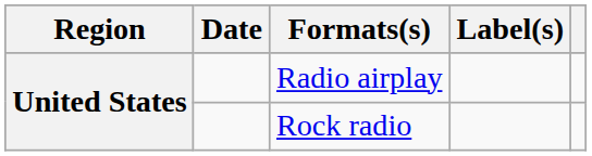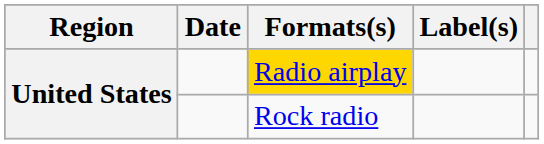Radio airplay | Formats(s): no background -> gold background
